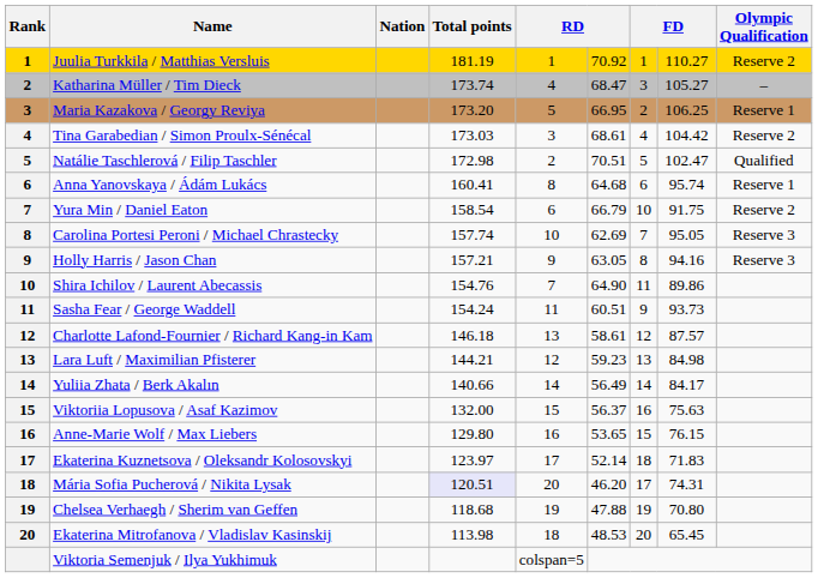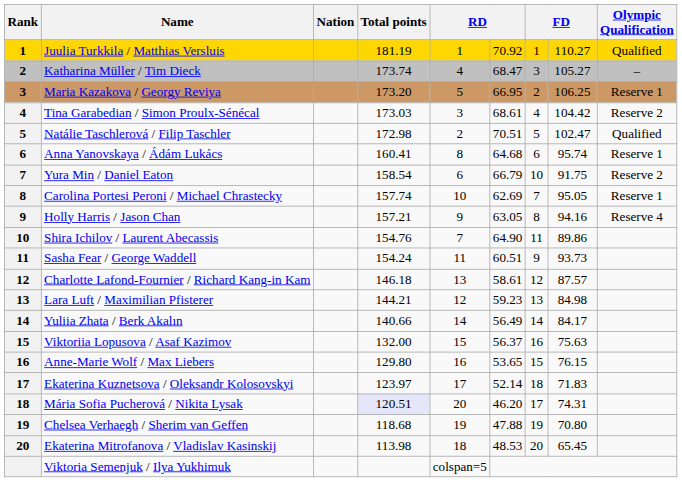Juulia Turkkila / Matthias Versluis | Olympic Qualification: Reserve 2 -> Qualified
Carolina Portesi Peroni / Michael Chrastecky | Olympic Qualification: Reserve 3 -> Reserve 1
Holly Harris / Jason Chan | Olympic Qualification: Reserve 3 -> Reserve 4
